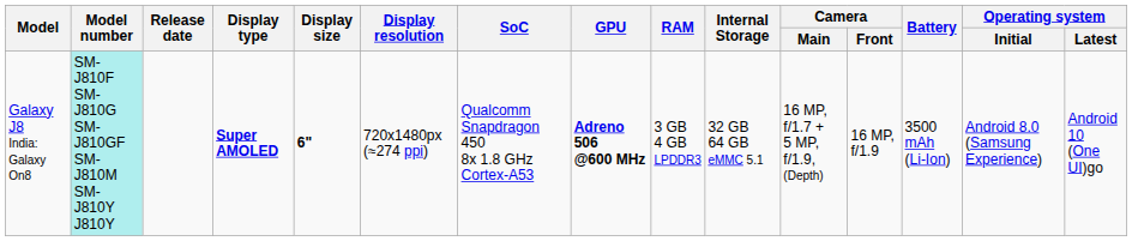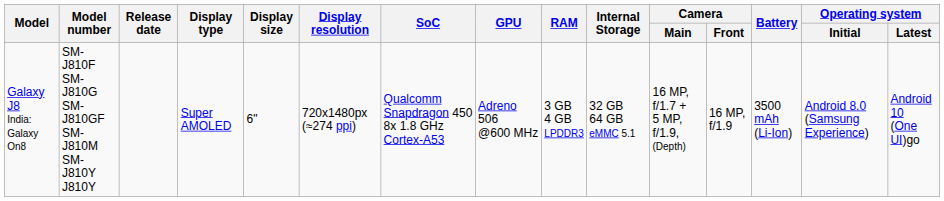Galaxy J8 India: Galaxy On8 | Model number: paleturquoise background -> no background
Galaxy J8 India: Galaxy On8 | Display type: bold -> normal
Galaxy J8 India: Galaxy On8 | Display size: bold -> normal
Galaxy J8 India: Galaxy On8 | GPU: bold -> normal
